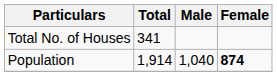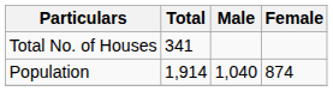Population | Female: bold -> normal
